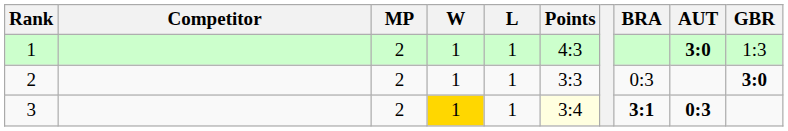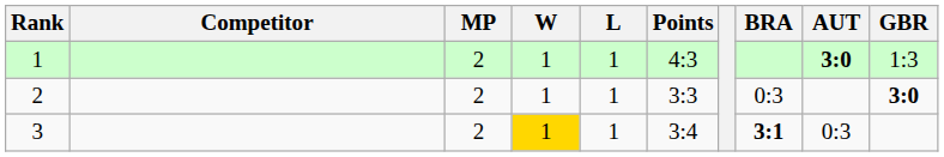3 | Points: lightyellow background -> no background
3 | AUT: bold -> normal
